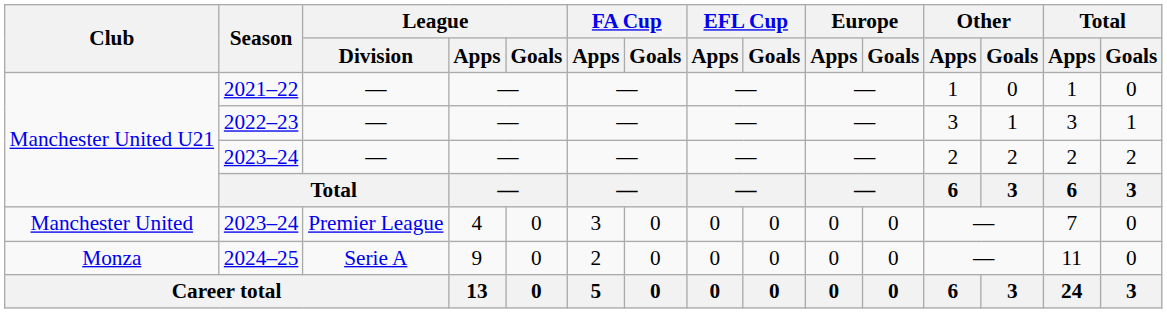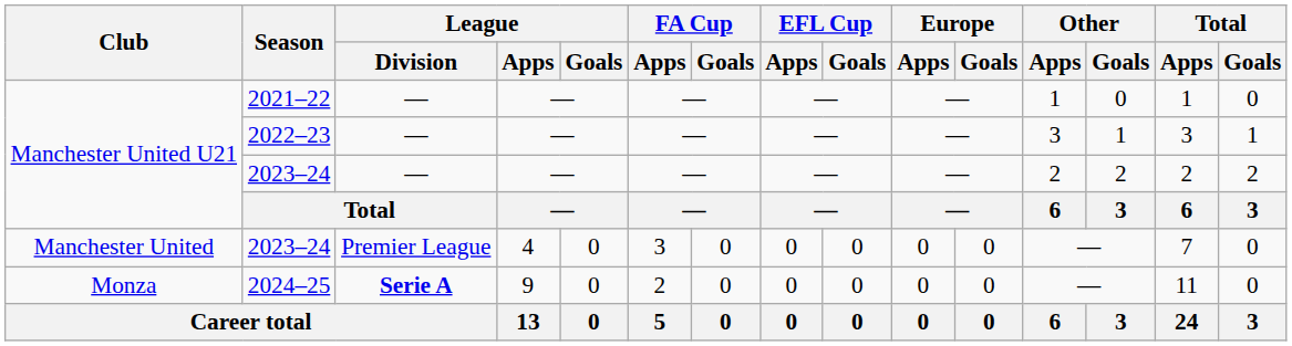2024–25 | League / Division: normal -> bold
